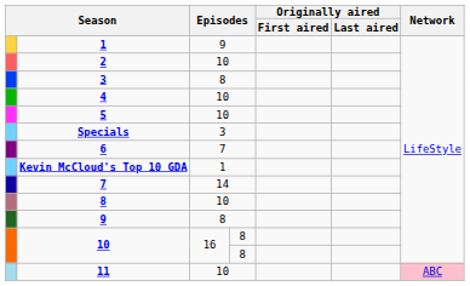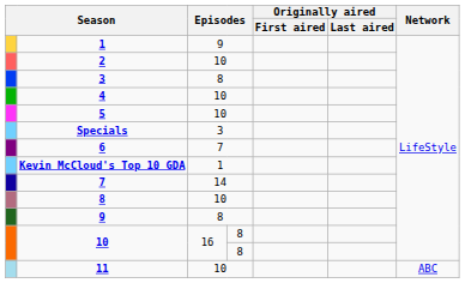11 | Network: pink background -> no background
